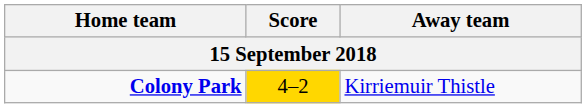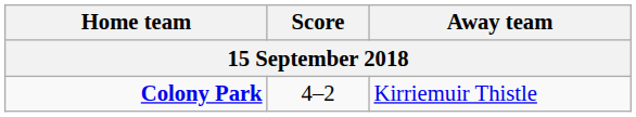Colony Park | Score: gold background -> no background
